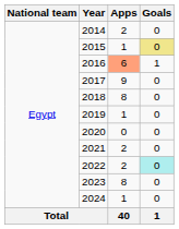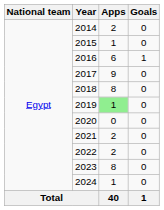2015 | Goals: khaki background -> no background
2016 | Apps: lightsalmon background -> no background
2019 | Apps: no background -> lightgreen background
2022 | Goals: paleturquoise background -> no background
